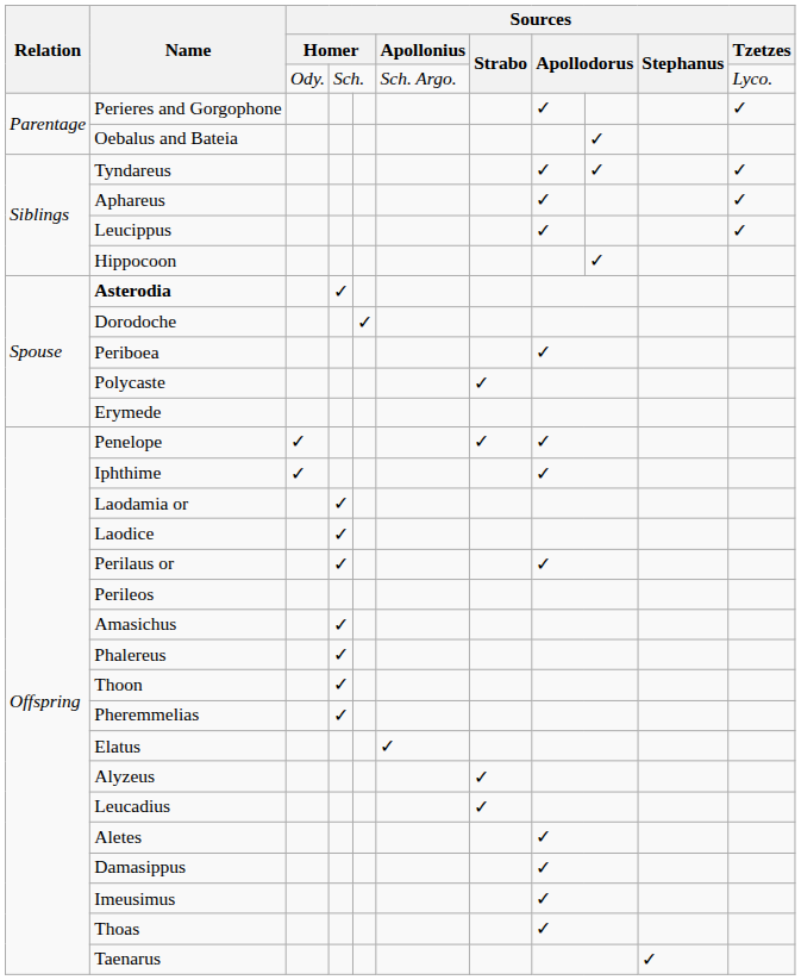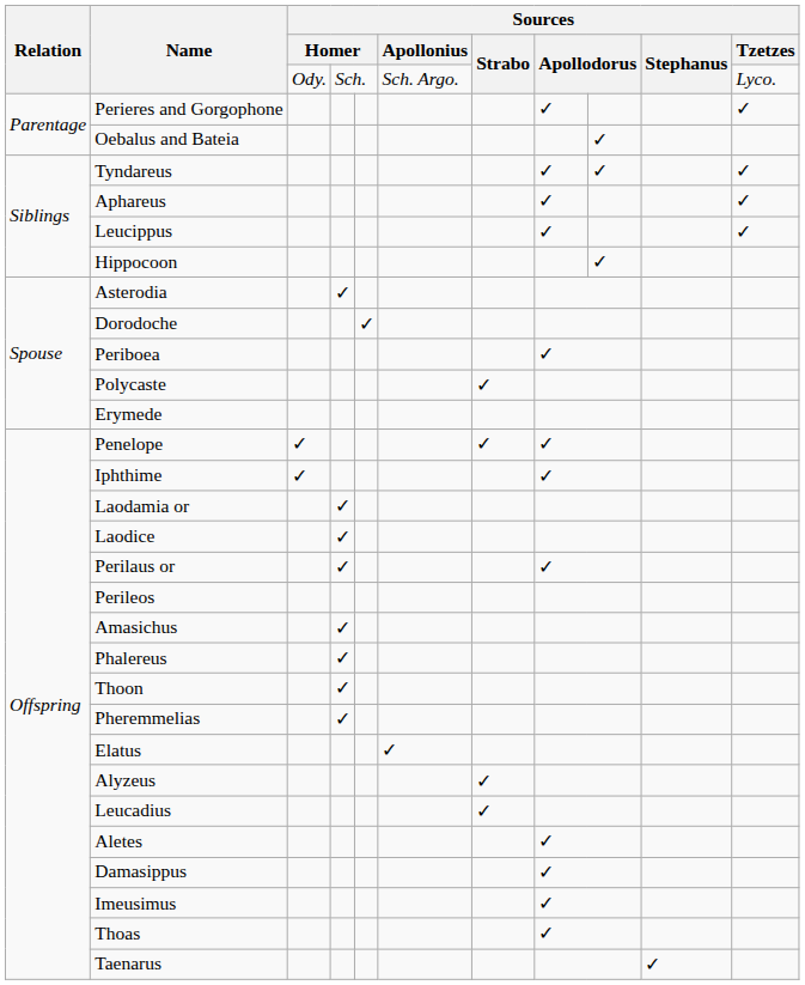Asterodia | Name: bold -> normal
